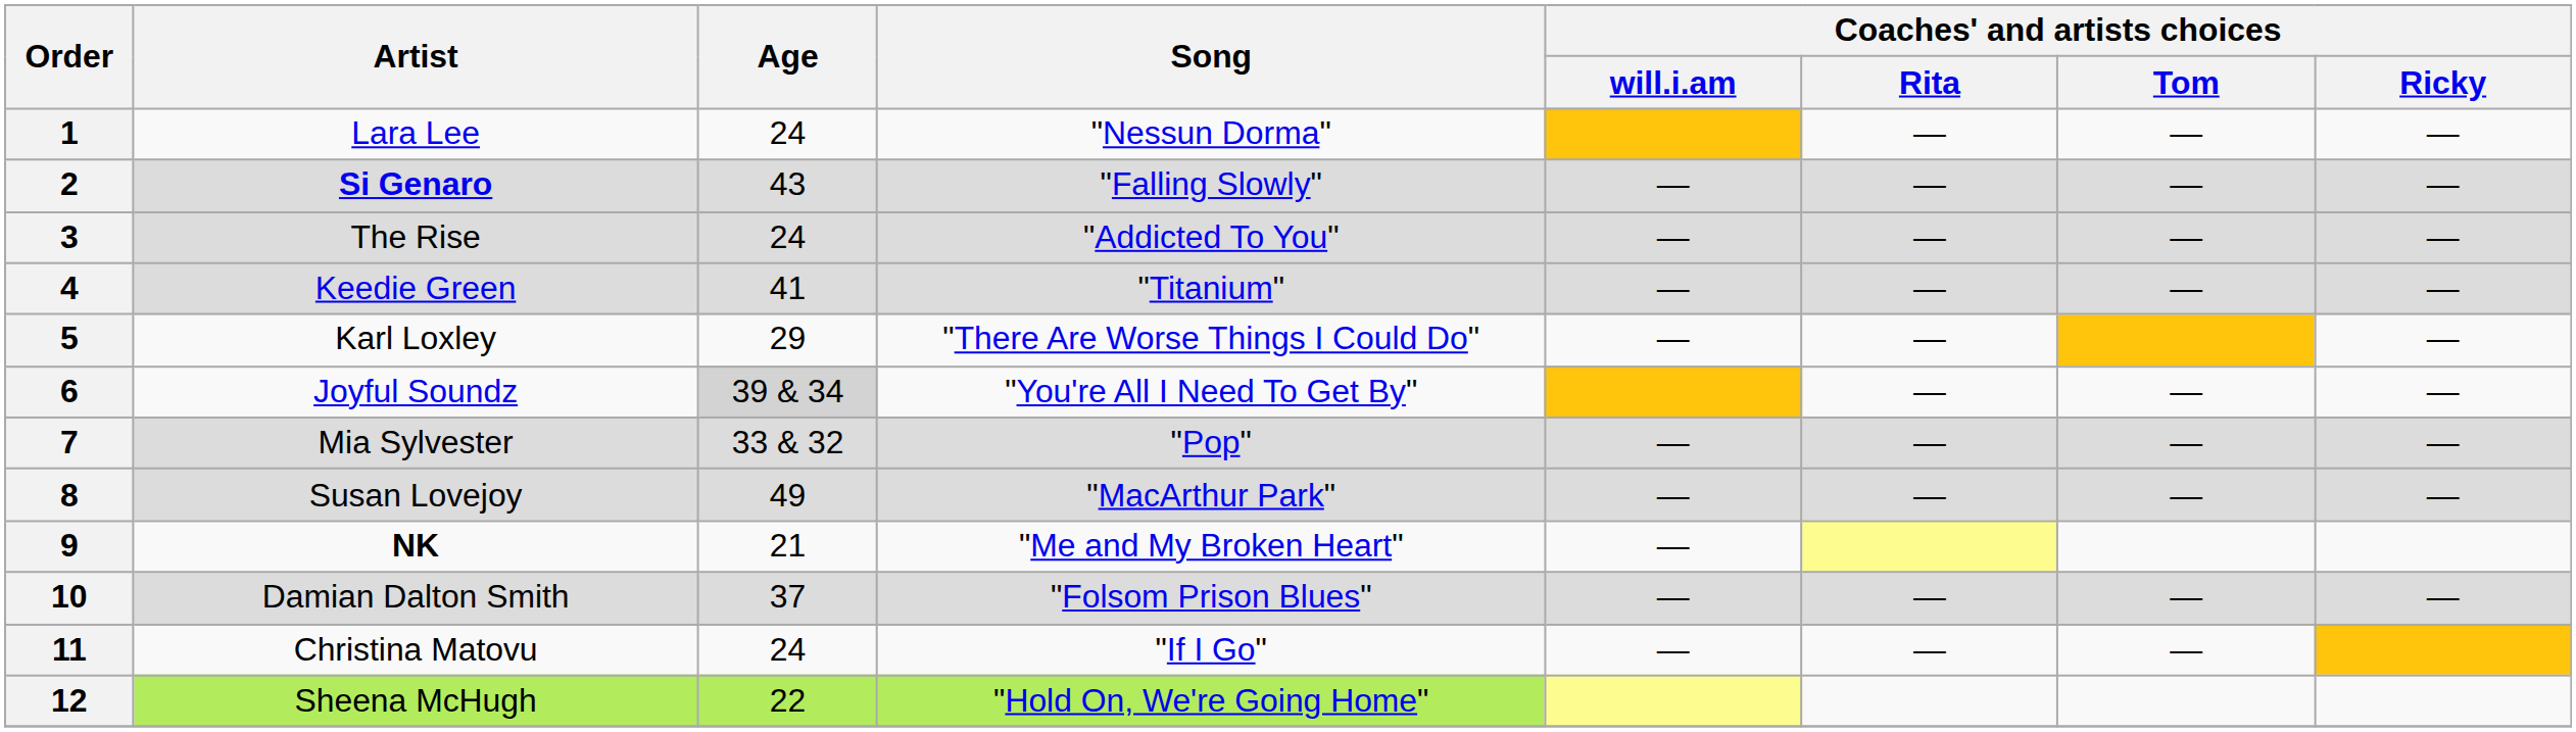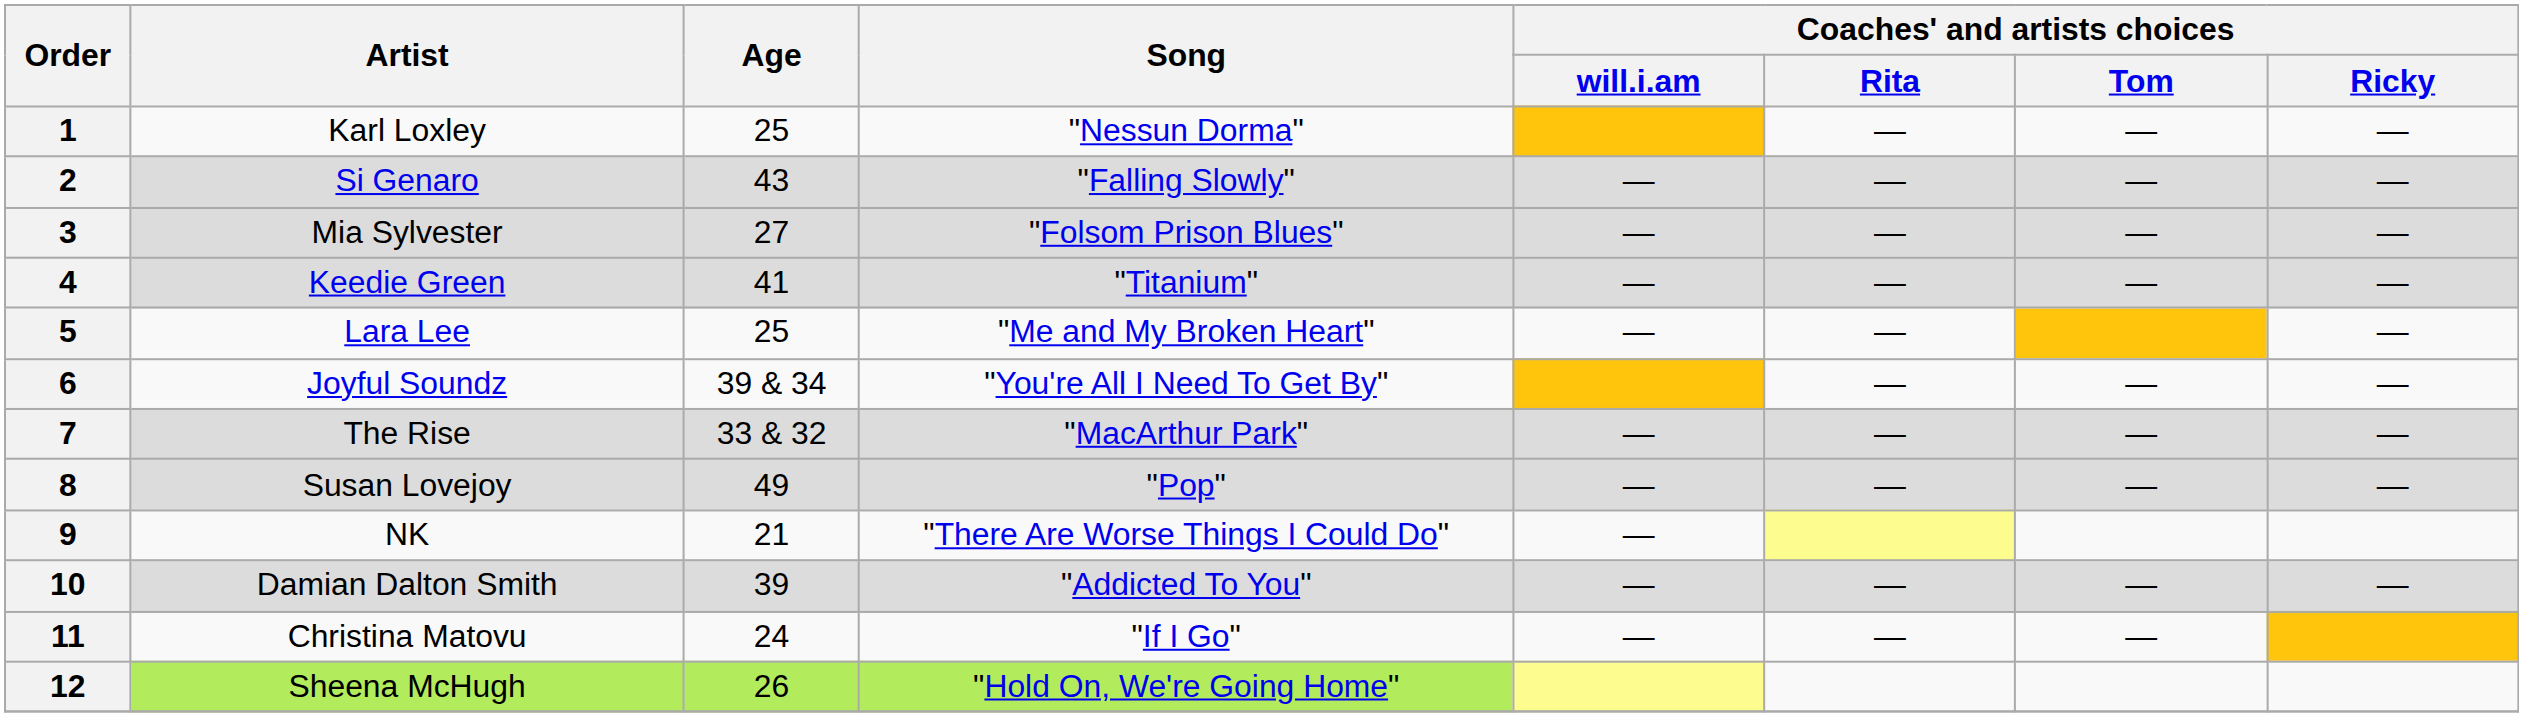1 | Artist: Lara Lee -> Karl Loxley
1 | Age: 24 -> 25
2 | Artist: bold -> normal
3 | Artist: The Rise -> Mia Sylvester
3 | Age: 24 -> 27
3 | Song: "Addicted To You" -> "Folsom Prison Blues"
5 | Artist: Karl Loxley -> Lara Lee
5 | Age: 29 -> 25
5 | Song: "There Are Worse Things I Could Do" -> "Me and My Broken Heart"
6 | Age: lightgrey background -> no background
7 | Artist: Mia Sylvester -> The Rise
7 | Song: "Pop" -> "MacArthur Park"
8 | Song: "MacArthur Park" -> "Pop"
9 | Artist: bold -> normal
9 | Song: "Me and My Broken Heart" -> "There Are Worse Things I Could Do"
10 | Age: 37 -> 39
10 | Song: "Folsom Prison Blues" -> "Addicted To You"
12 | Age: 22 -> 26
